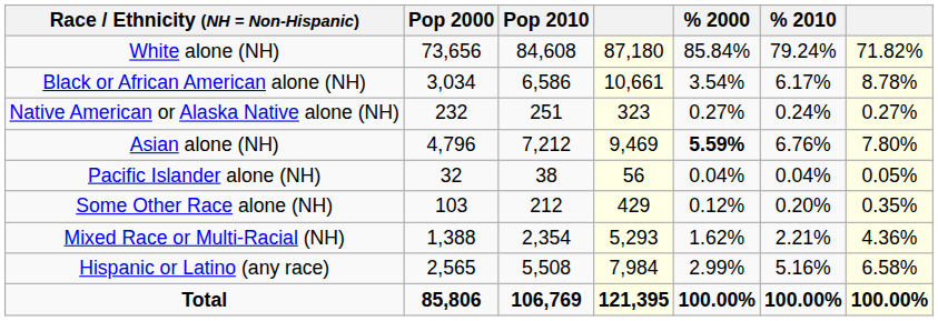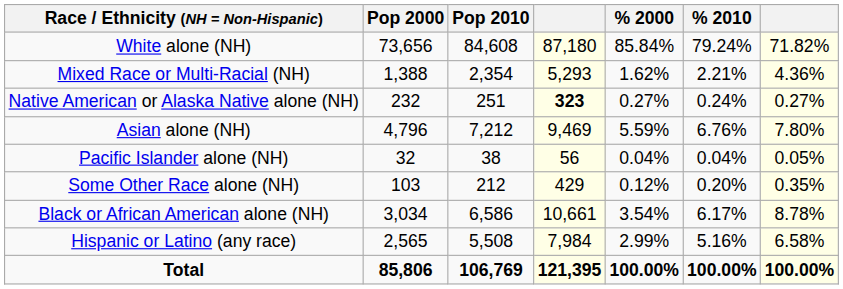rows swapped: Black or African American alone (NH) <-> Mixed Race or Multi-Racial (NH)
Native American or Alaska Native alone (NH) | column 4: normal -> bold
Asian alone (NH) | % 2000: bold -> normal
